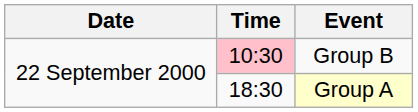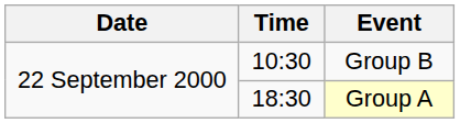Group B | Time: pink background -> no background
